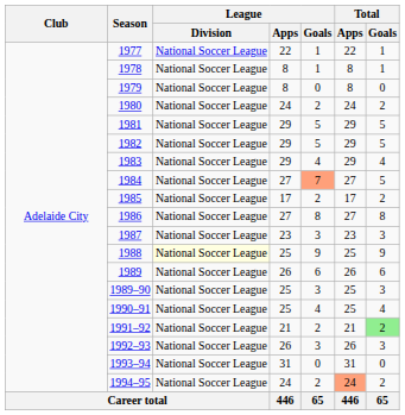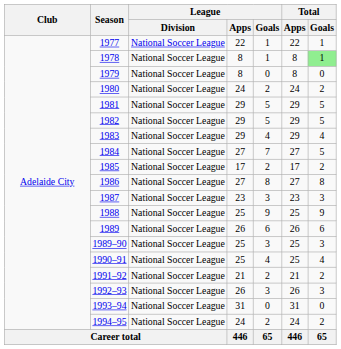1978 | Total / Goals: no background -> lightgreen background
1984 | League / Goals: lightsalmon background -> no background
1988 | League / Division: lightyellow background -> no background
1991–92 | Total / Goals: lightgreen background -> no background
1994–95 | Total / Apps: lightsalmon background -> no background
